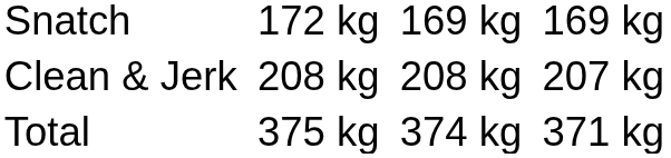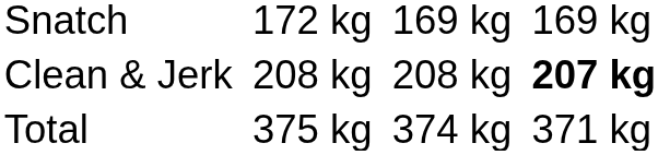Clean & Jerk | column 4: normal -> bold
